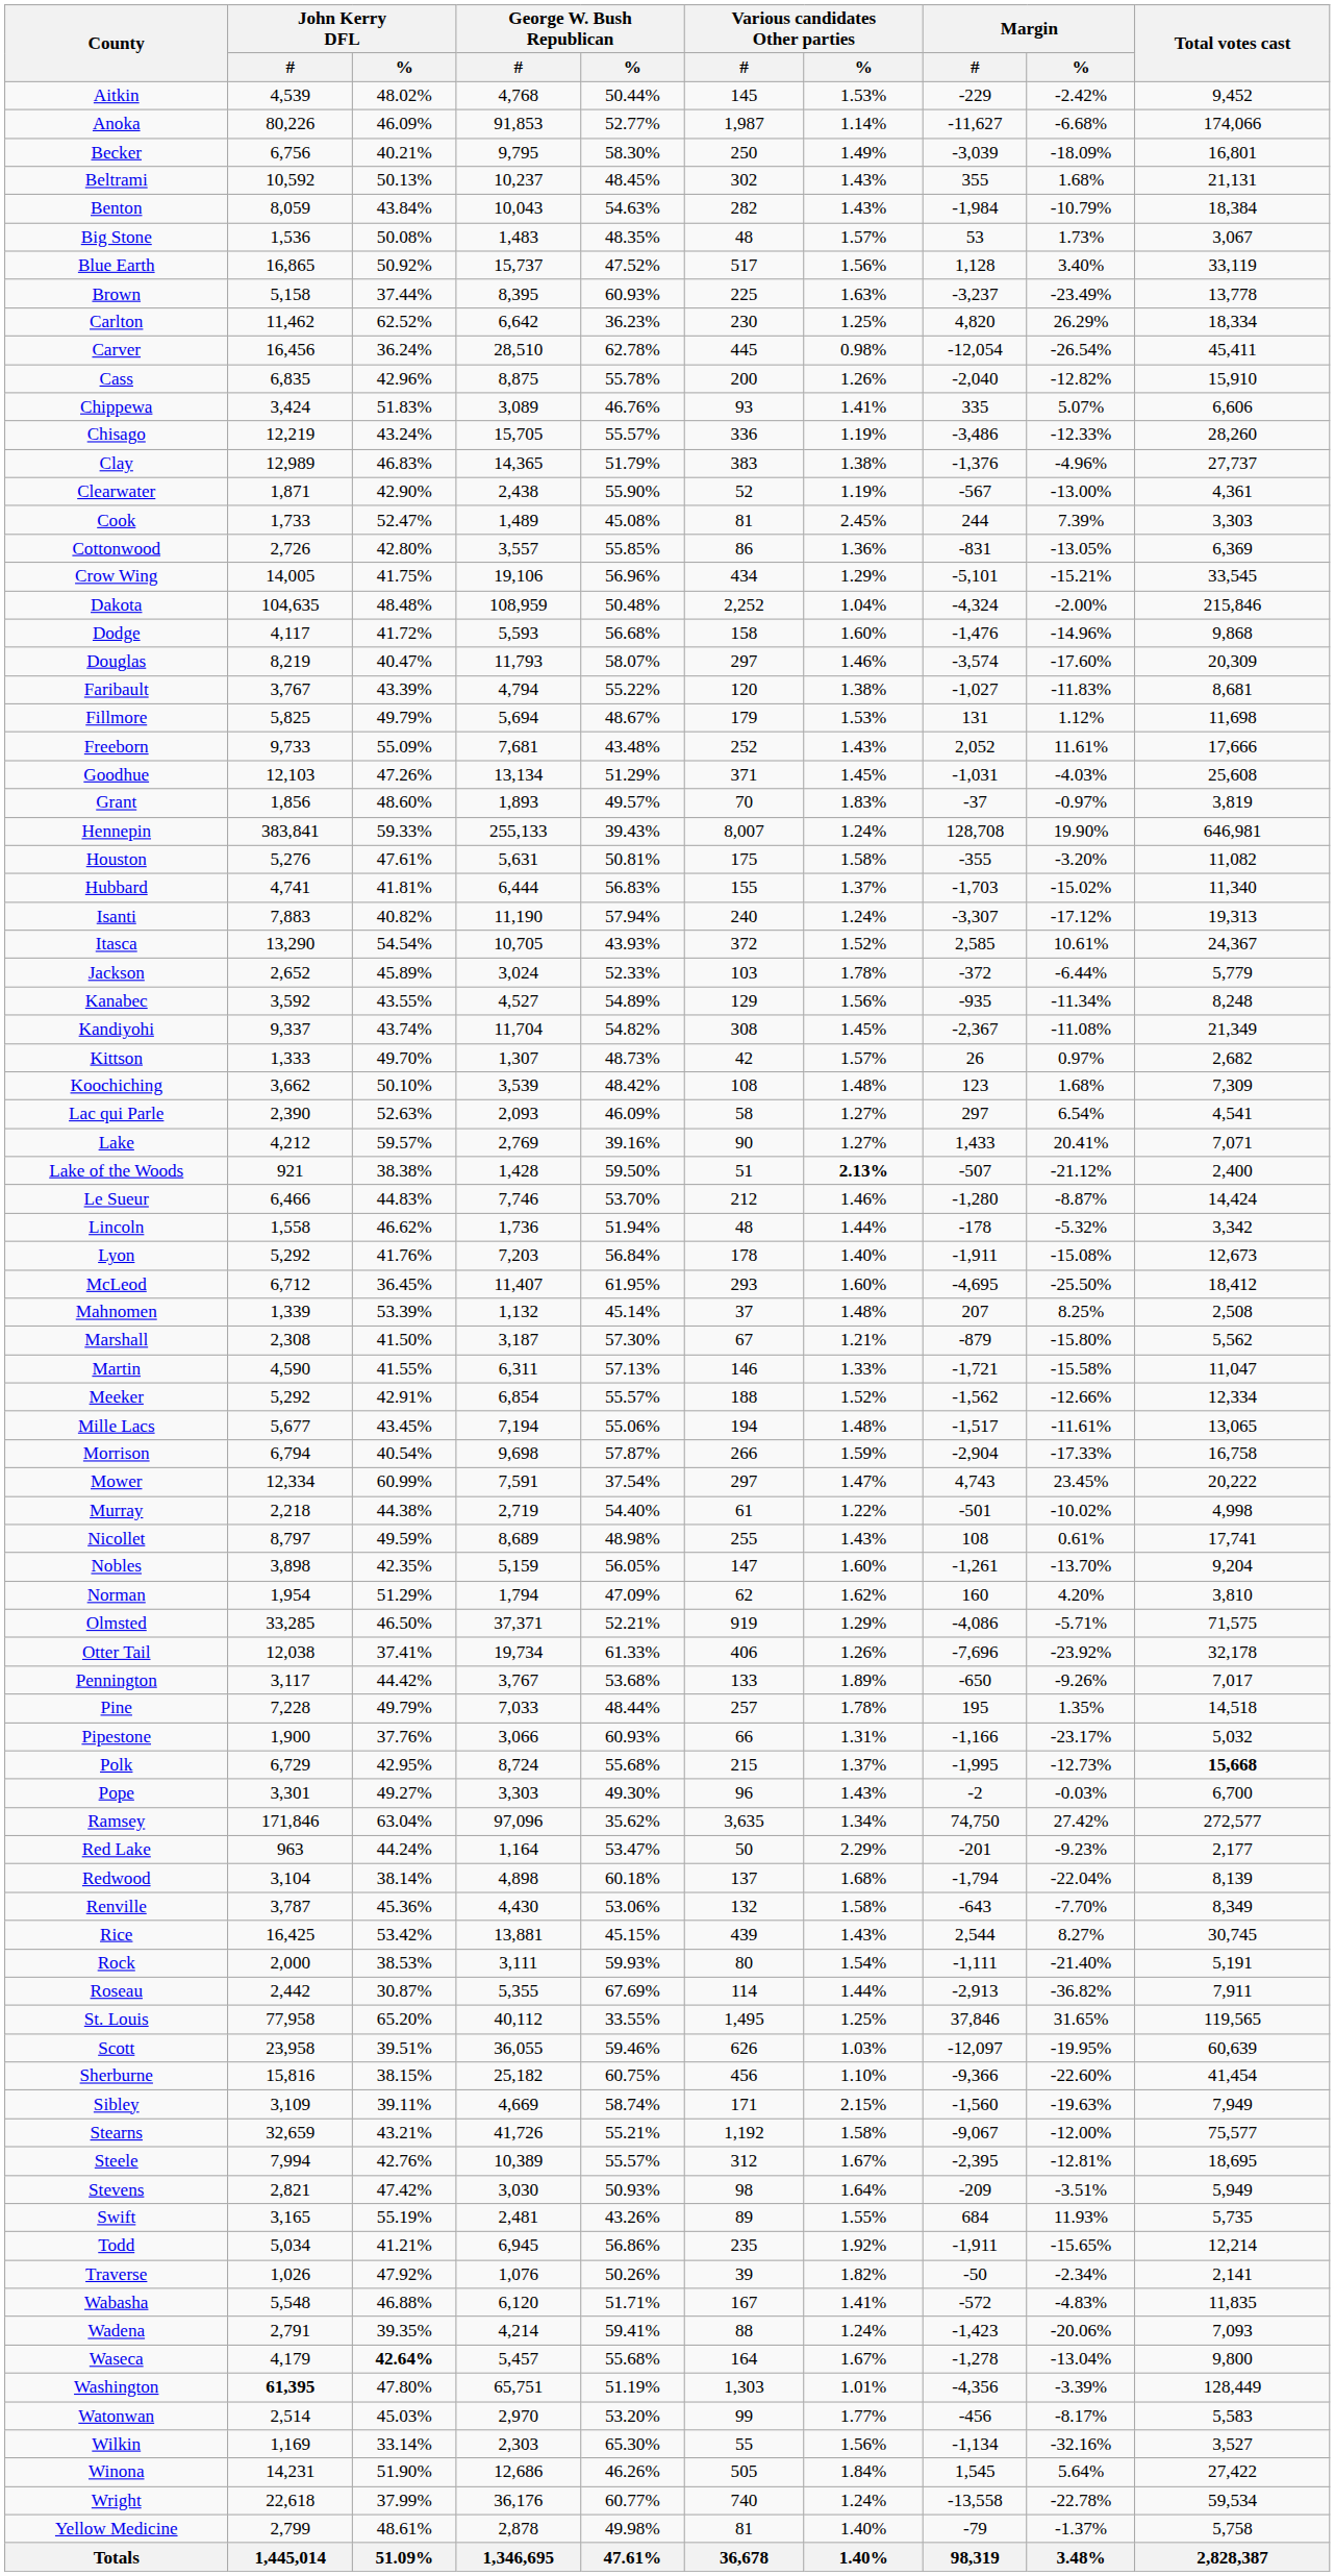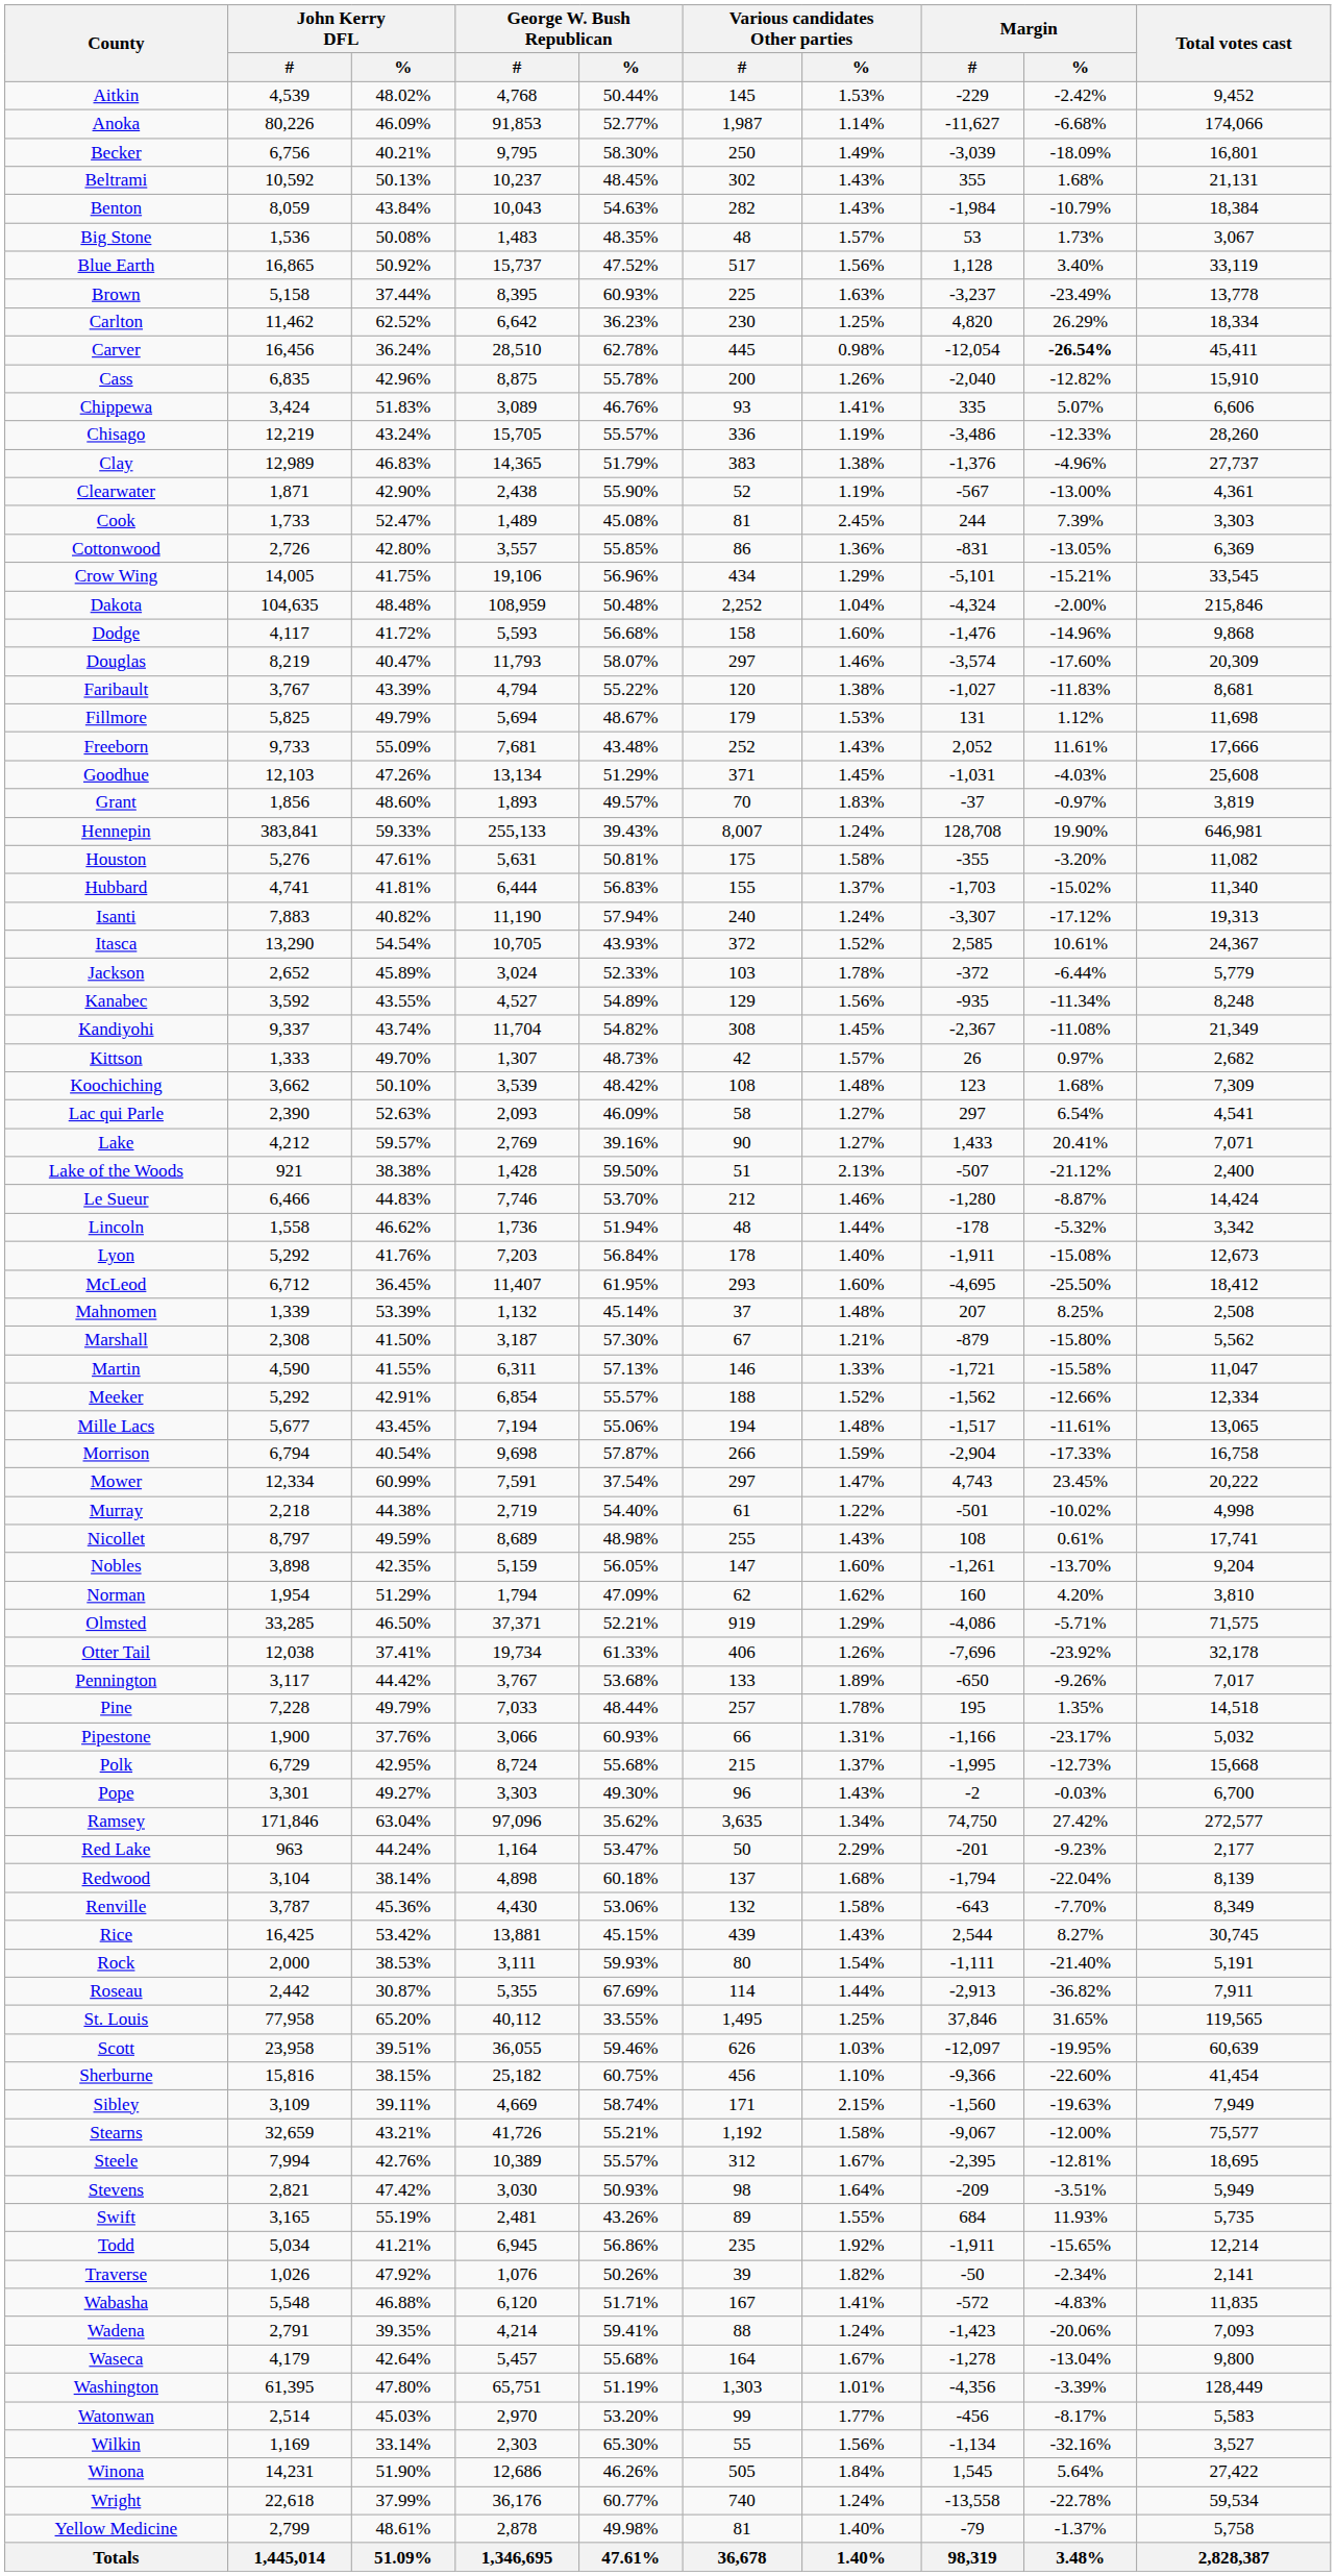Carver | Margin / %: normal -> bold
Lake of the Woods | Various candidates Other parties / %: bold -> normal
Polk | Total votes cast: bold -> normal
Waseca | John Kerry DFL / %: bold -> normal
Washington | John Kerry DFL / #: bold -> normal
